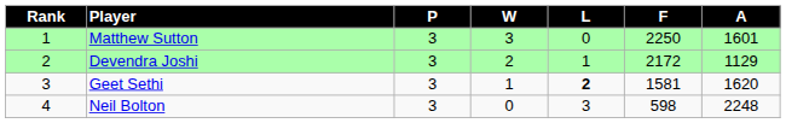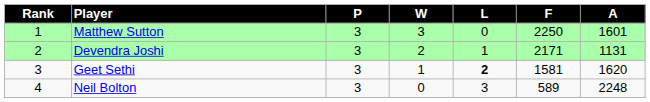Devendra Joshi | F: 2172 -> 2171
Devendra Joshi | A: 1129 -> 1131
Neil Bolton | F: 598 -> 589
